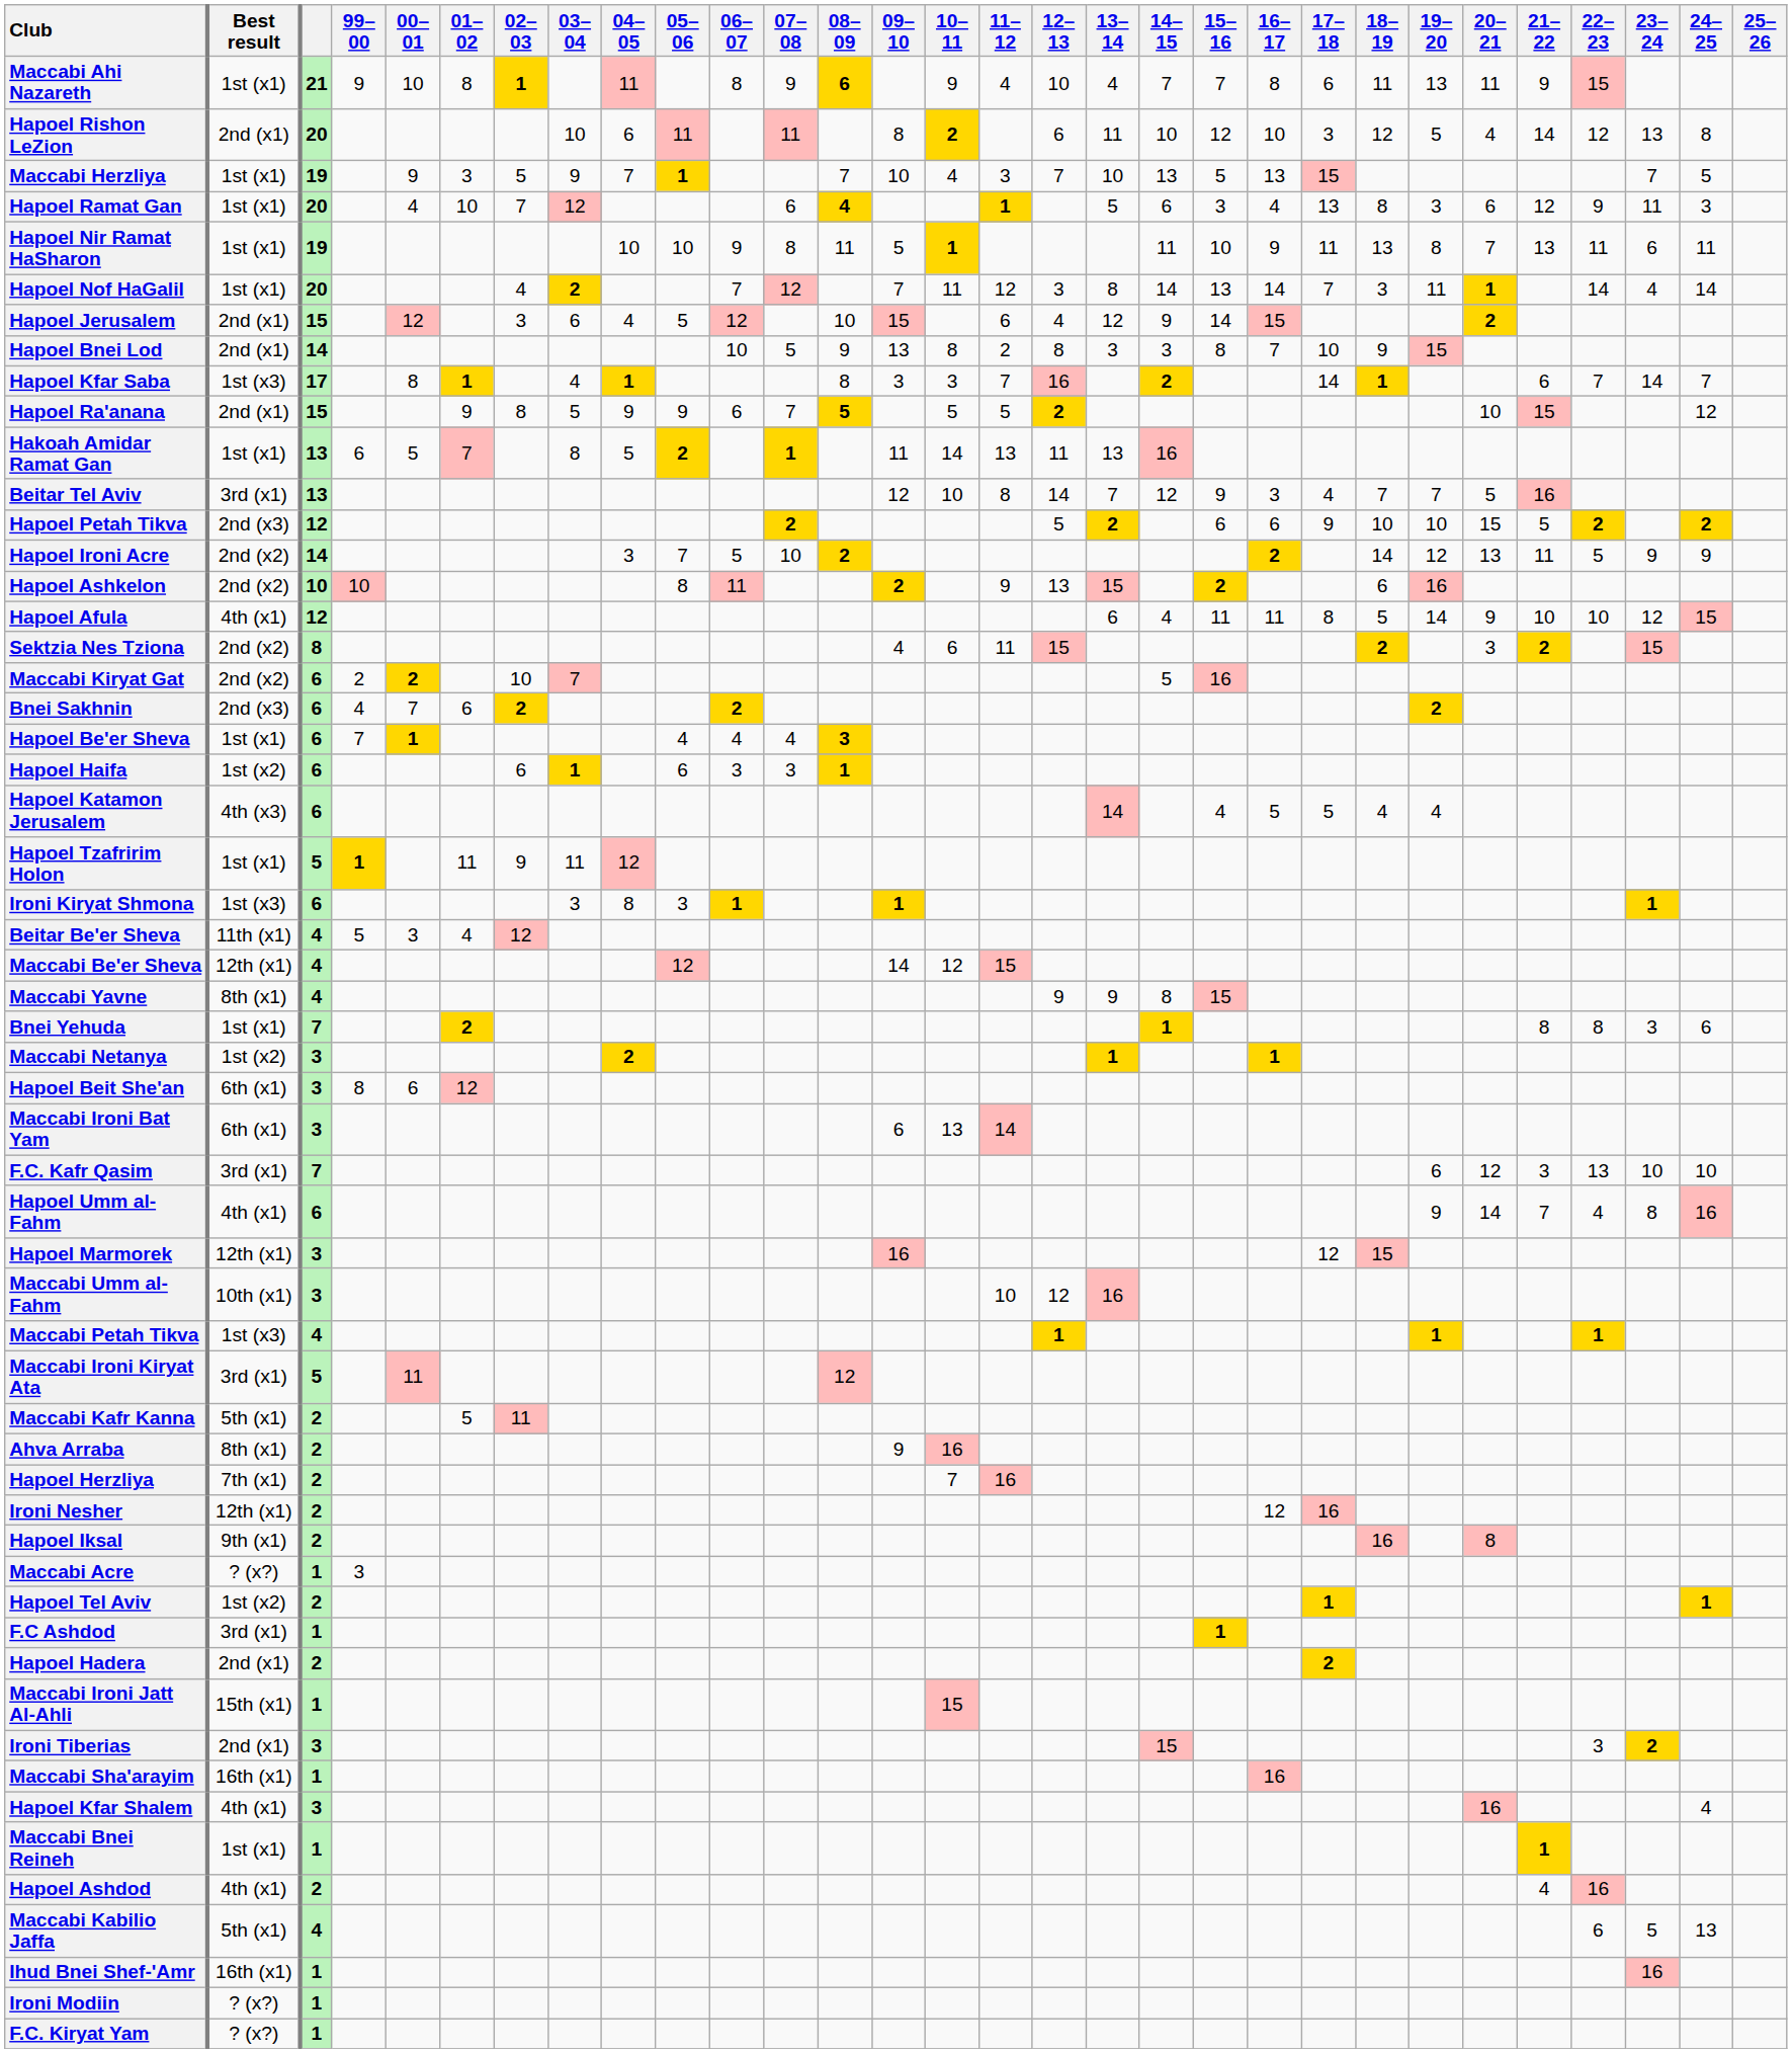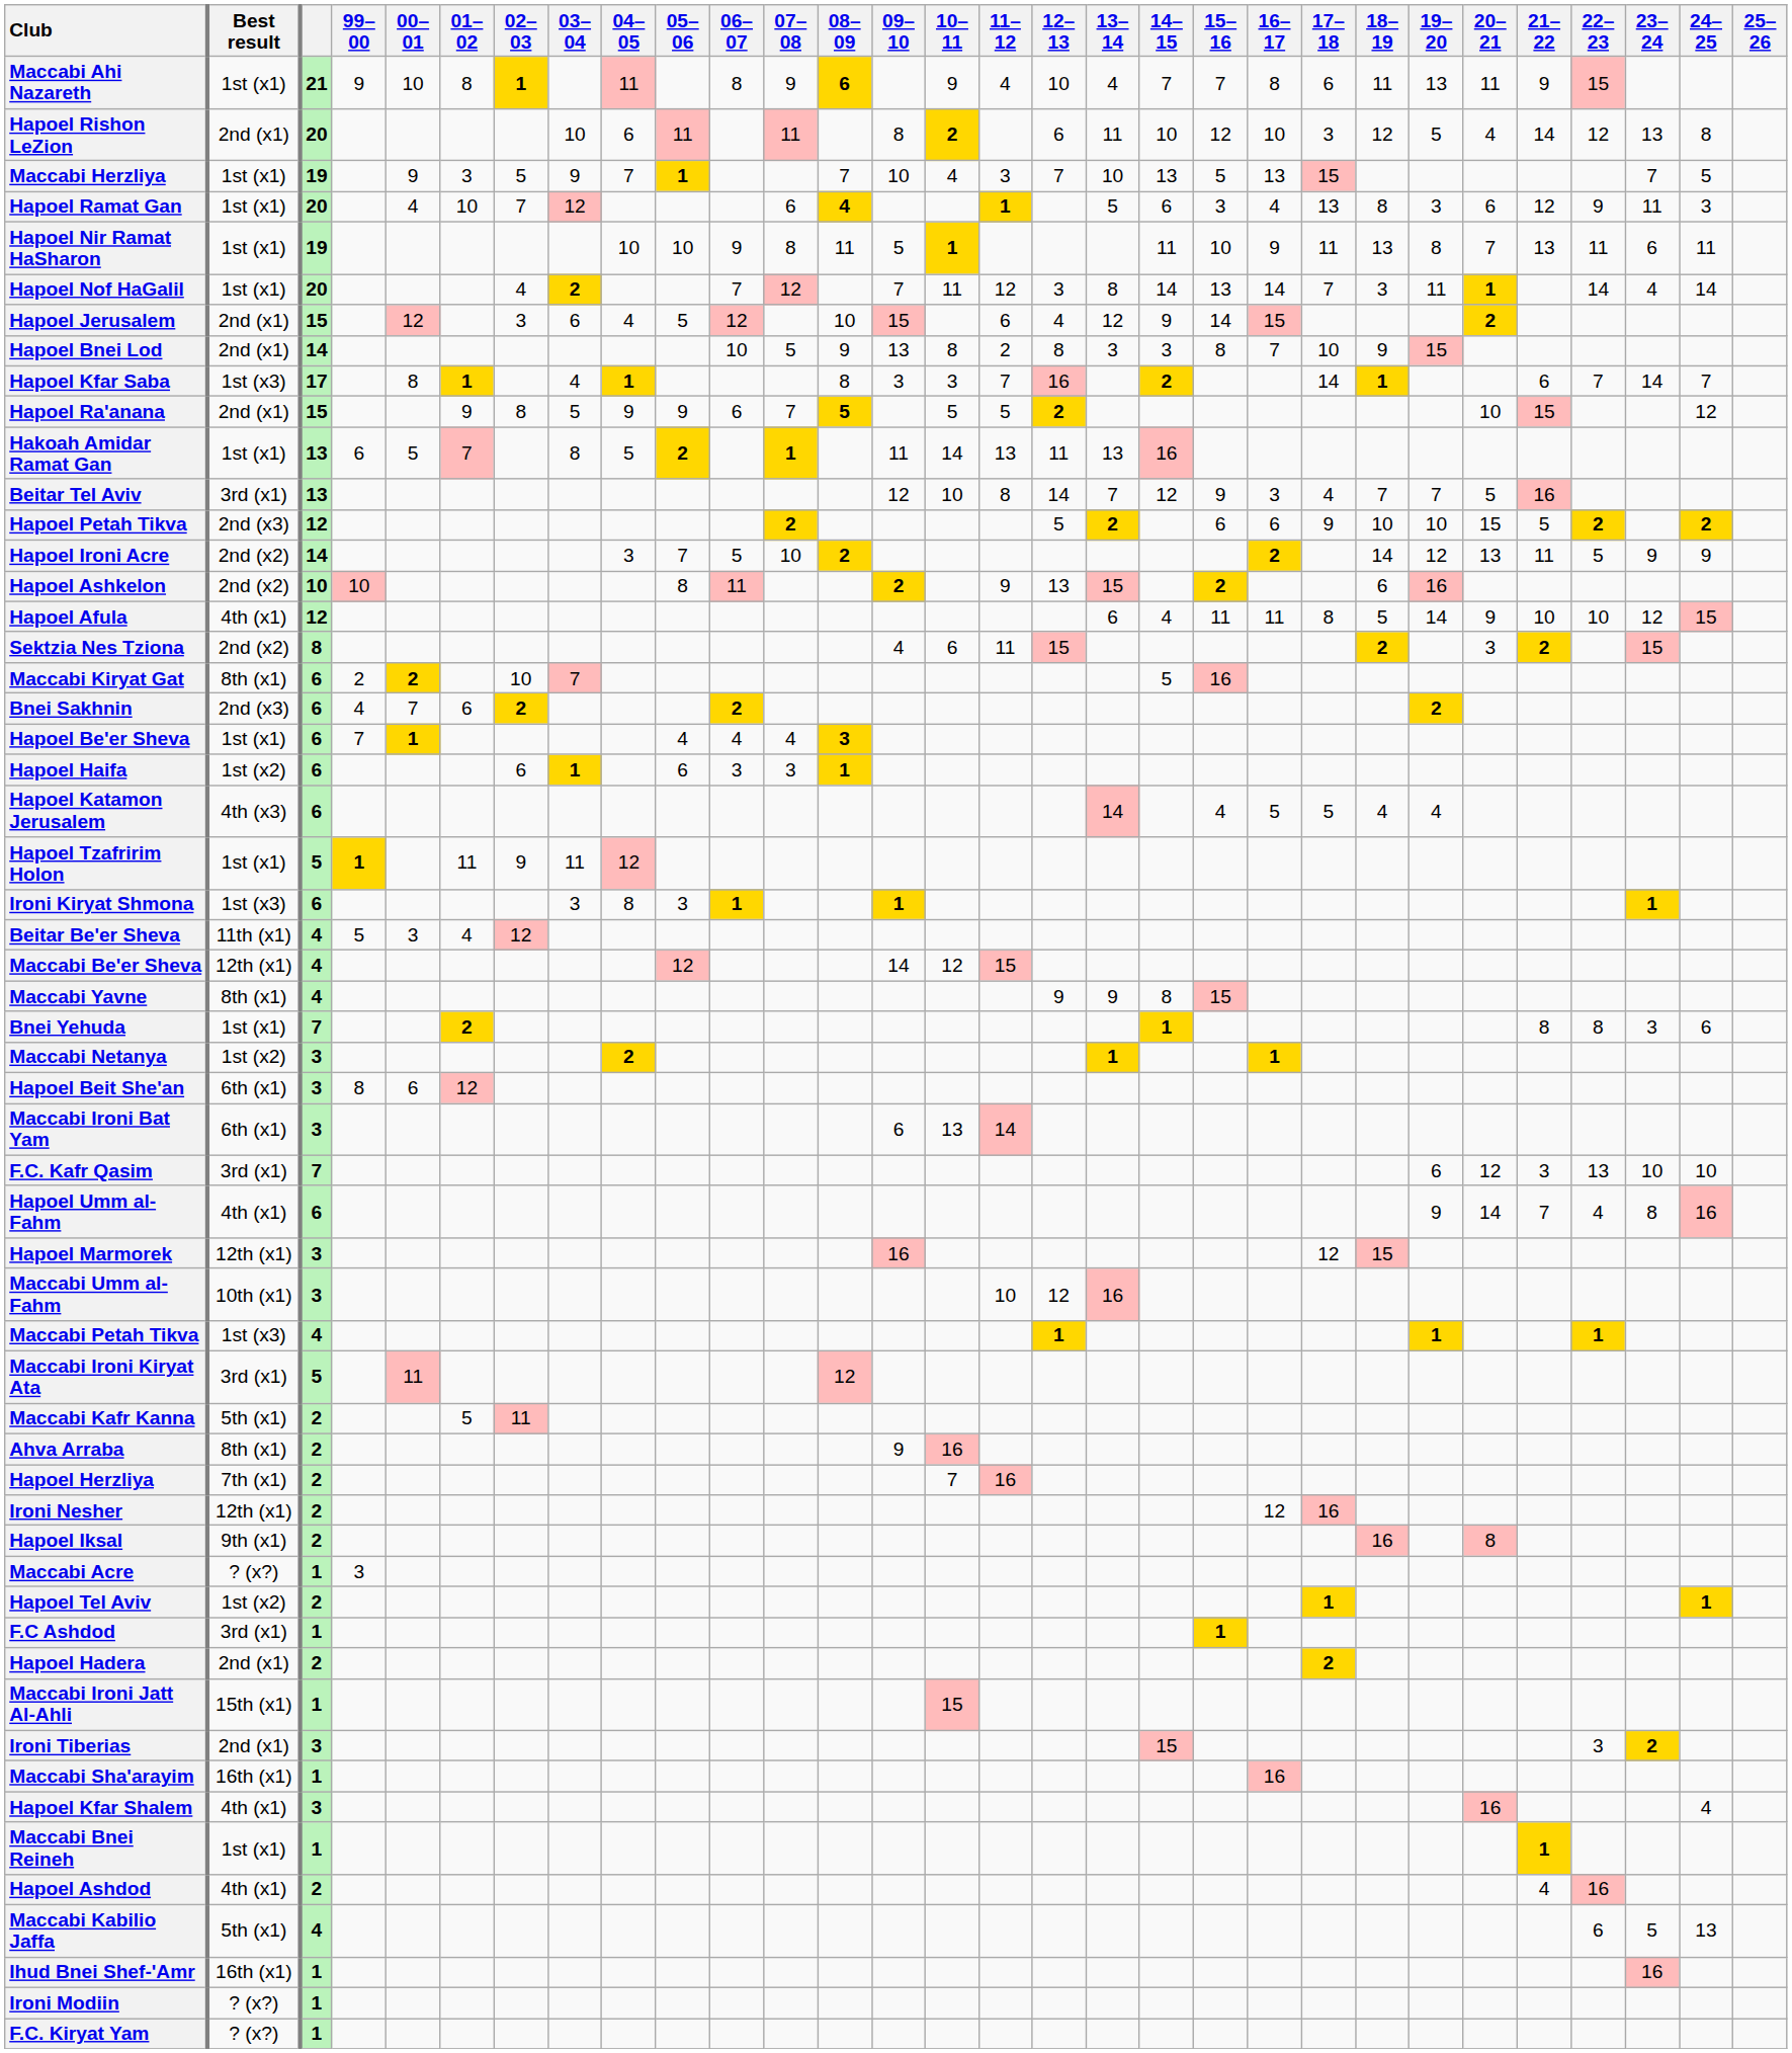Maccabi Kiryat Gat | Best result: 2nd (x2) -> 8th (x1)
